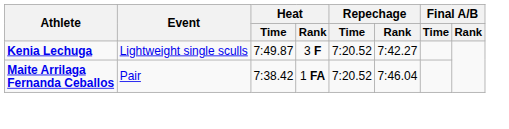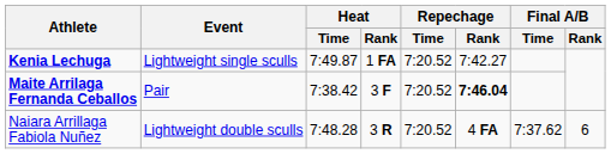Kenia Lechuga | Heat / Rank: 3 F -> 1 FA
Maite Arrilaga Fernanda Ceballos | Heat / Rank: 1 FA -> 3 F
Maite Arrilaga Fernanda Ceballos | Repechage / Rank: normal -> bold
+ row: Naiara Arrillaga Fabiola Nuñez | Lightweight double sculls | 7:48.28 | 3 R | 7:20.52 | 4 FA | 7:37.62 | 6
